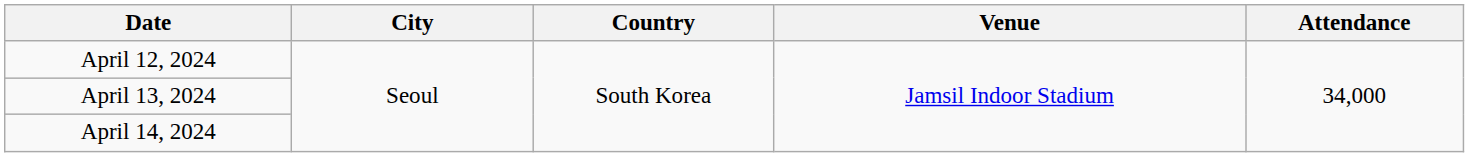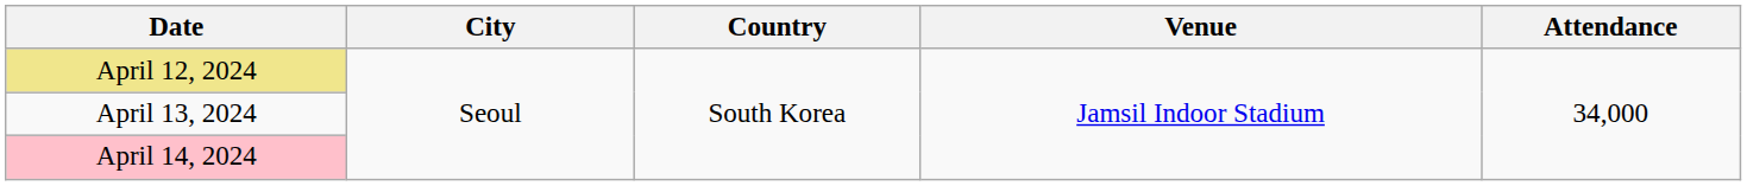April 12, 2024 | Date: no background -> khaki background
April 14, 2024 | Date: no background -> pink background
